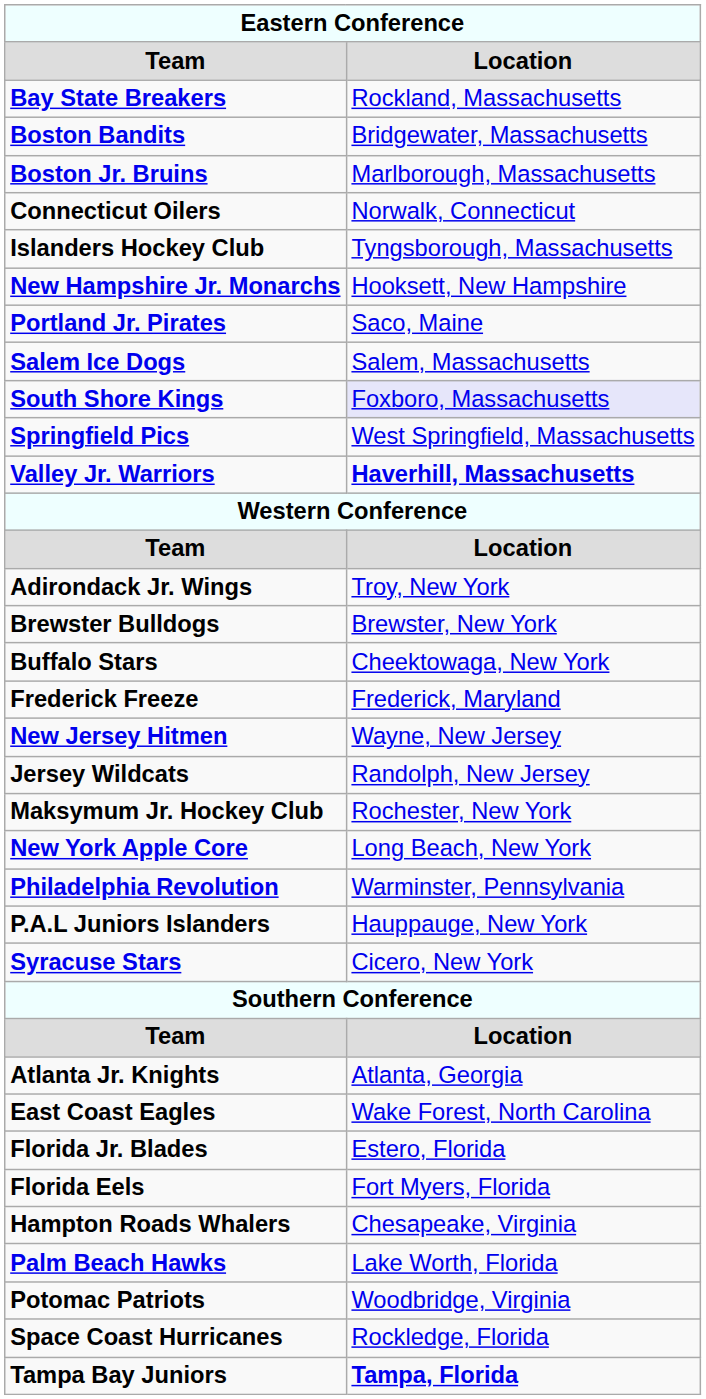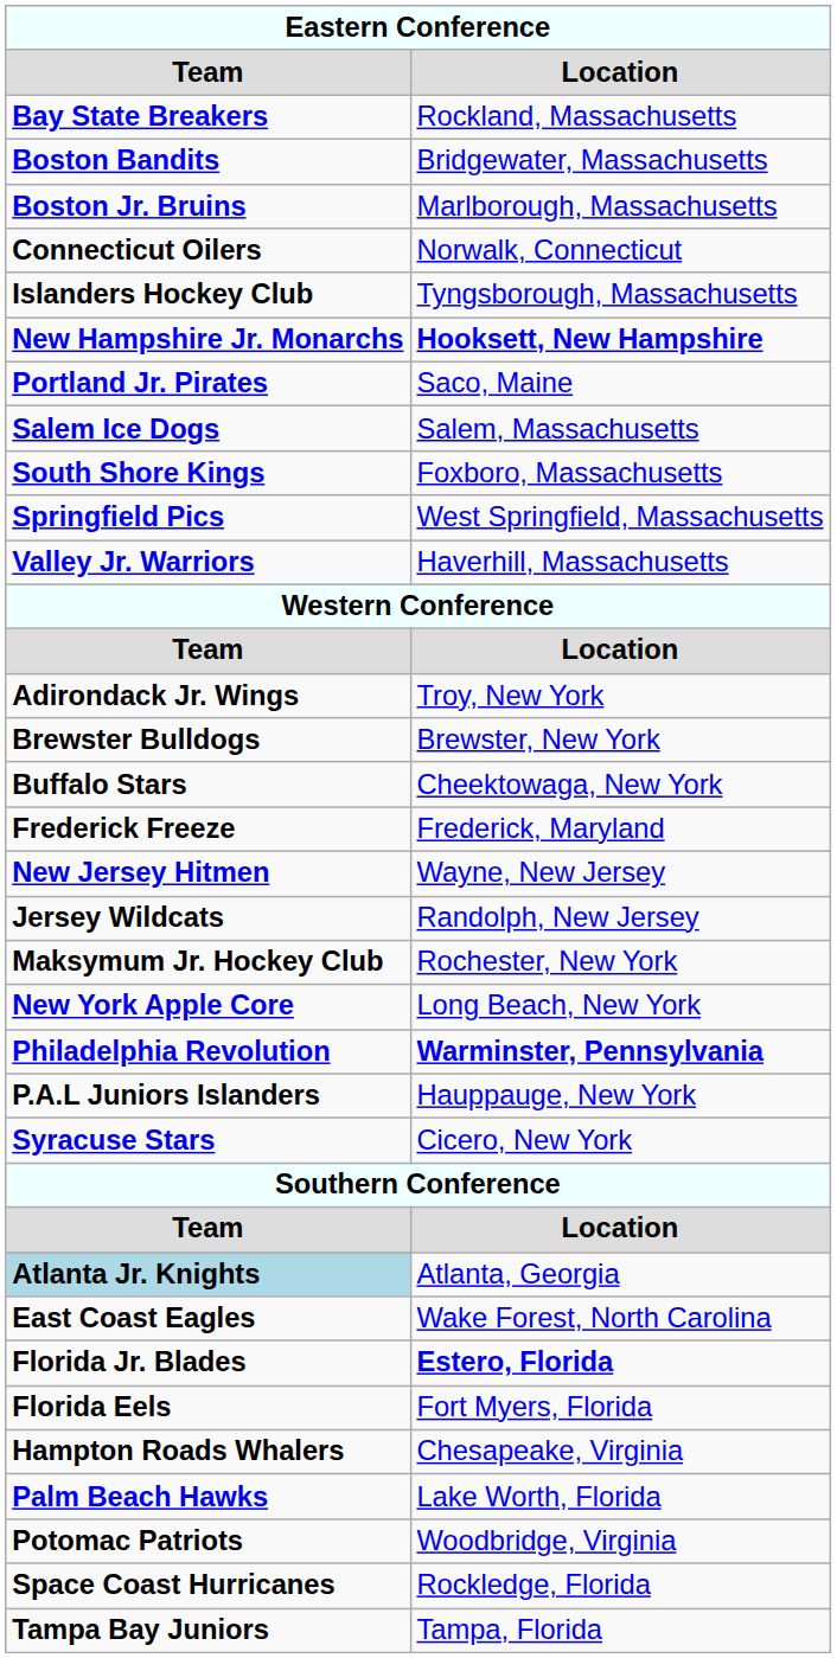New Hampshire Jr. Monarchs | column 2: normal -> bold
South Shore Kings | column 2: lavender background -> no background
Valley Jr. Warriors | column 2: bold -> normal
Philadelphia Revolution | column 2: normal -> bold
Atlanta Jr. Knights | column 1: no background -> lightblue background
Florida Jr. Blades | column 2: normal -> bold
Tampa Bay Juniors | column 2: bold -> normal
